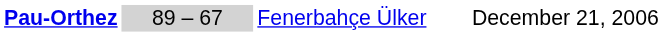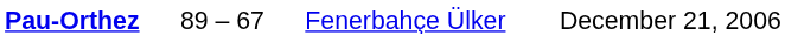Pau-Orthez | column 2: lightgrey background -> no background
